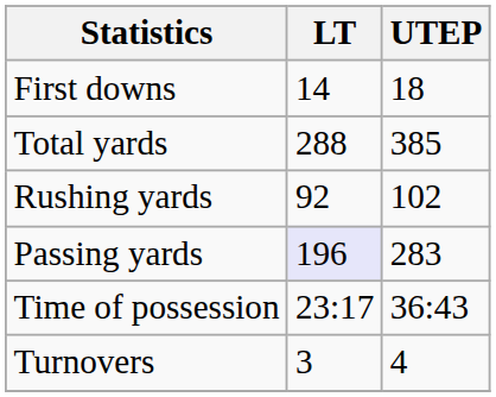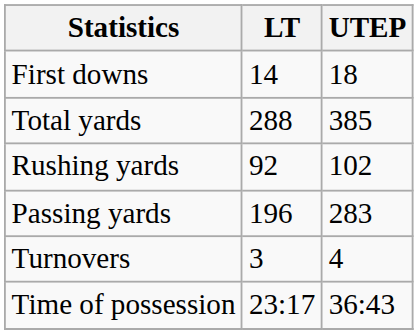Passing yards | LT: lavender background -> no background
rows swapped: Turnovers <-> Time of possession
